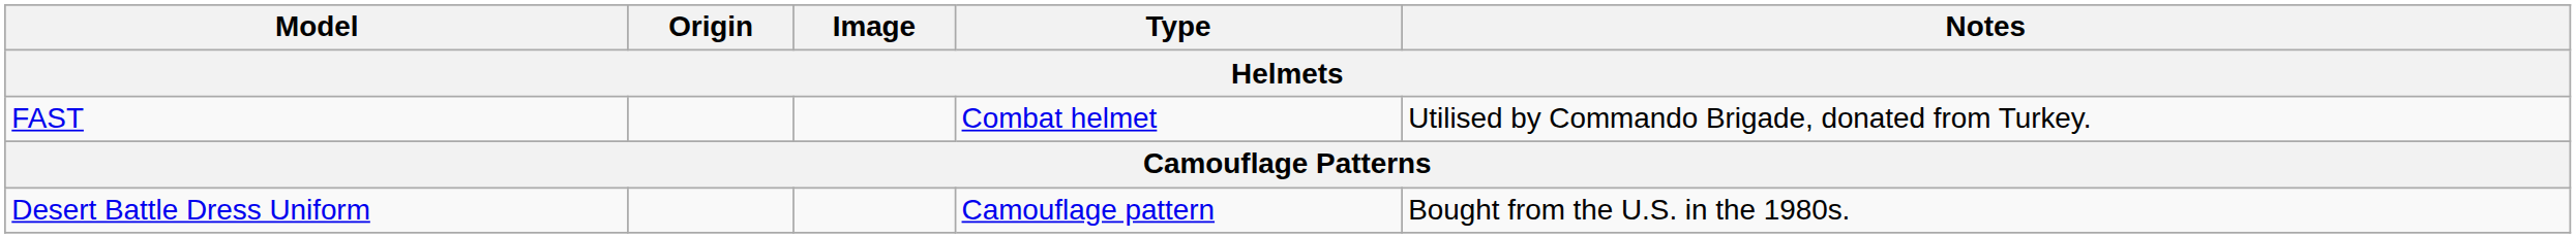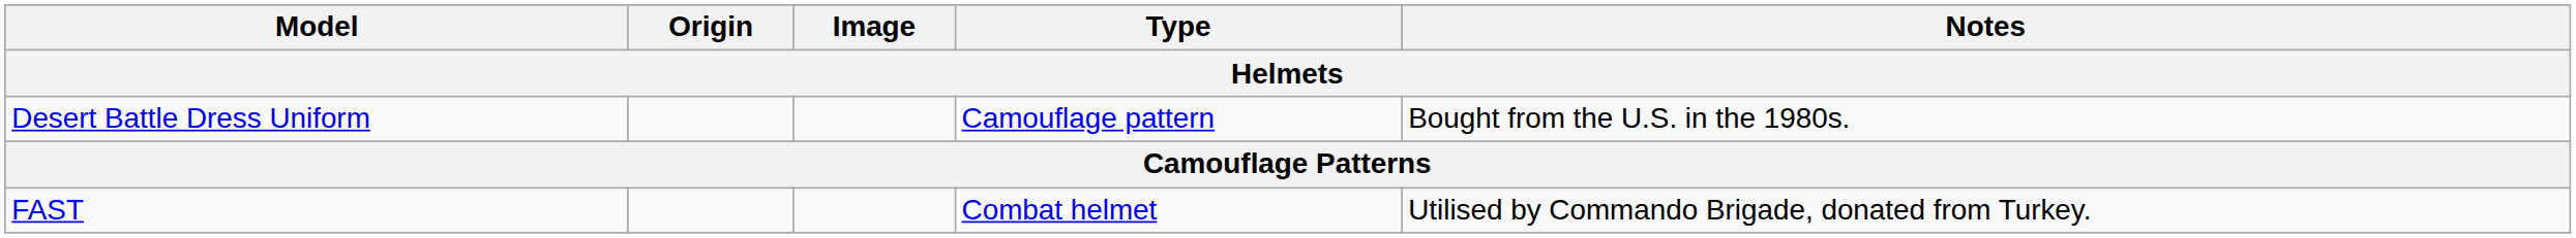rows swapped: FAST <-> Desert Battle Dress Uniform
